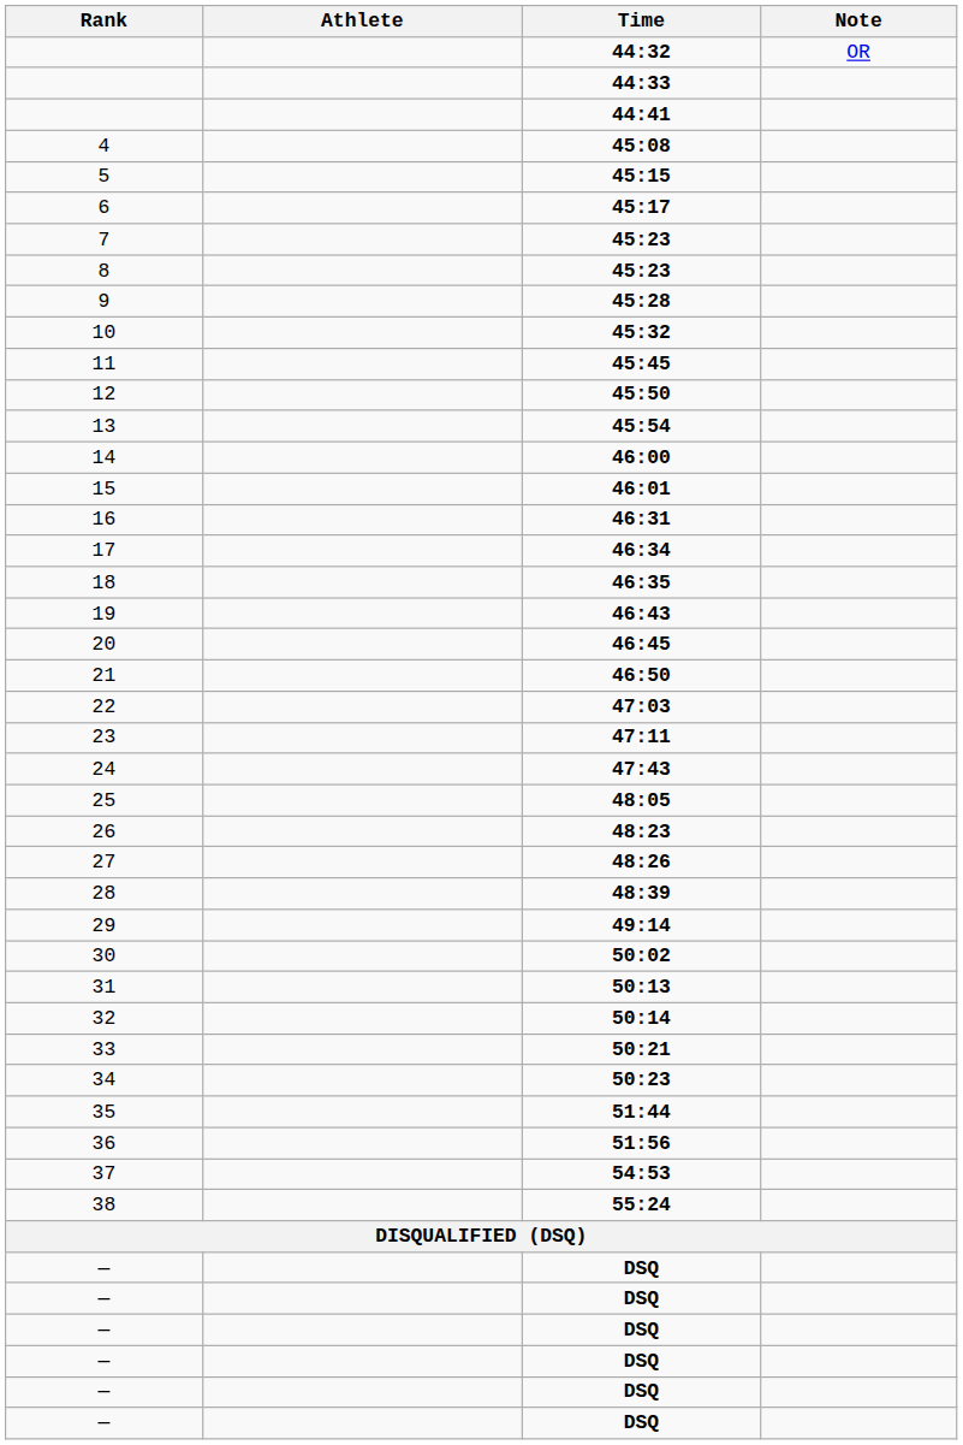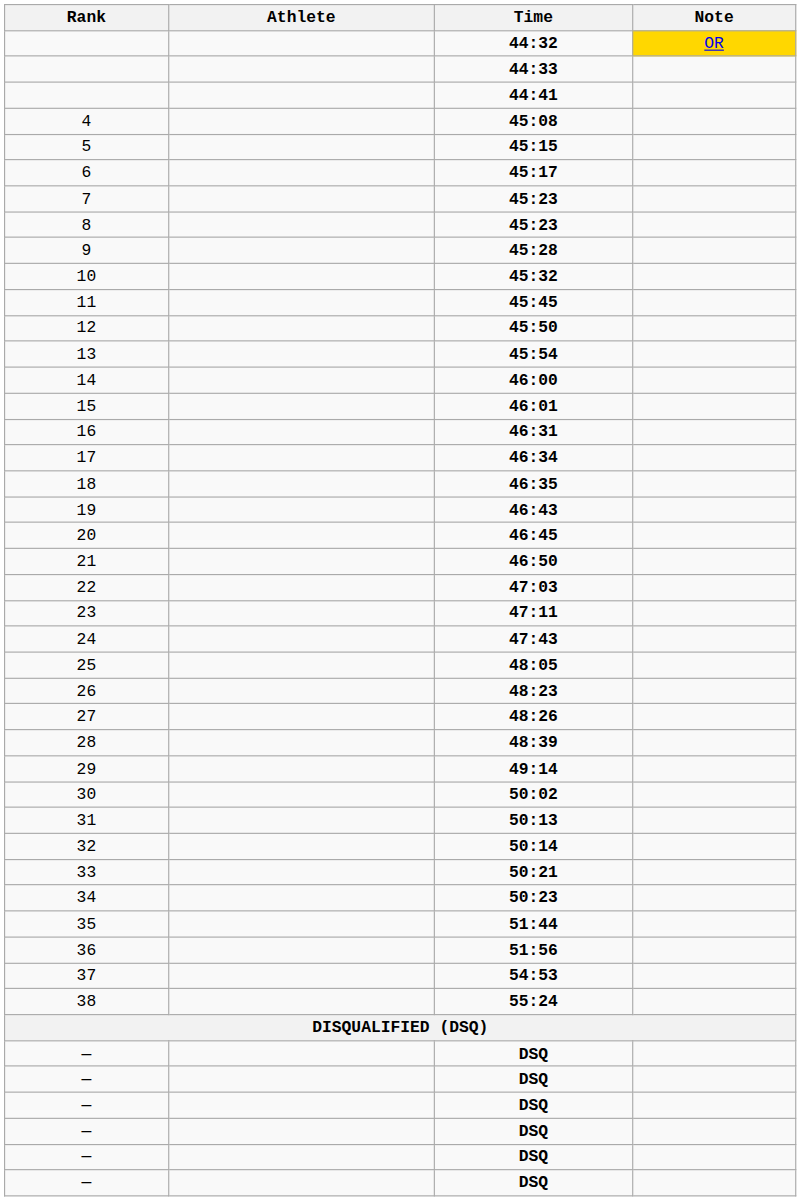44:32 | Note: no background -> gold background
